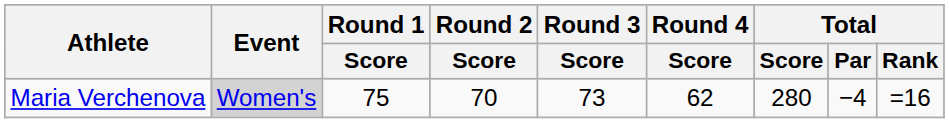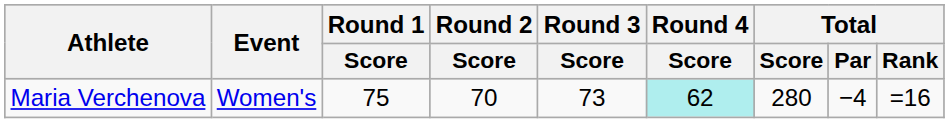Maria Verchenova | Event: lightgrey background -> no background
Maria Verchenova | Round 4 / Score: no background -> paleturquoise background
